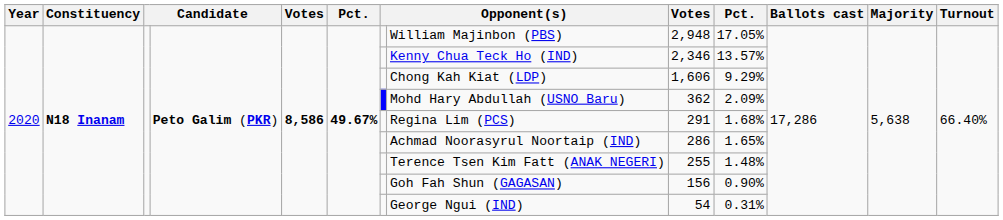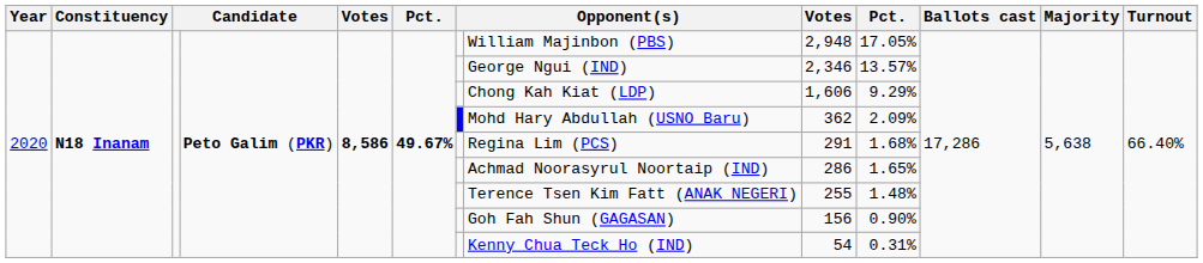row 3 | column 8: Kenny Chua Teck Ho (IND) -> George Ngui (IND)
row 10 | column 8: George Ngui (IND) -> Kenny Chua Teck Ho (IND)
